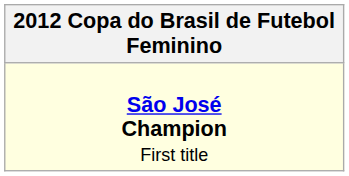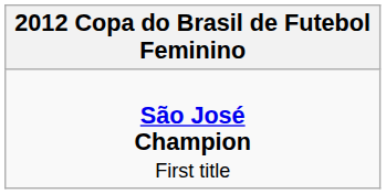row 2 | column 1: lightyellow background -> no background
